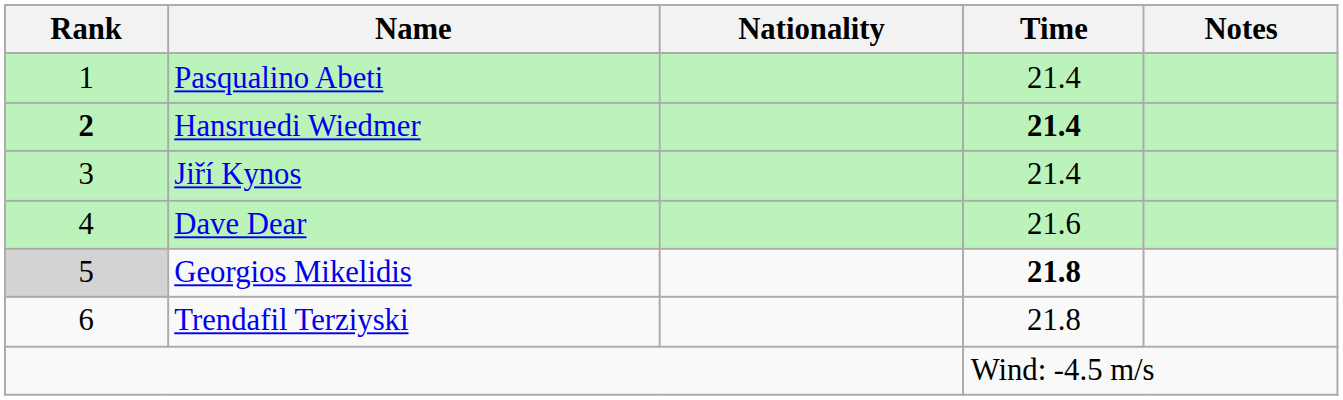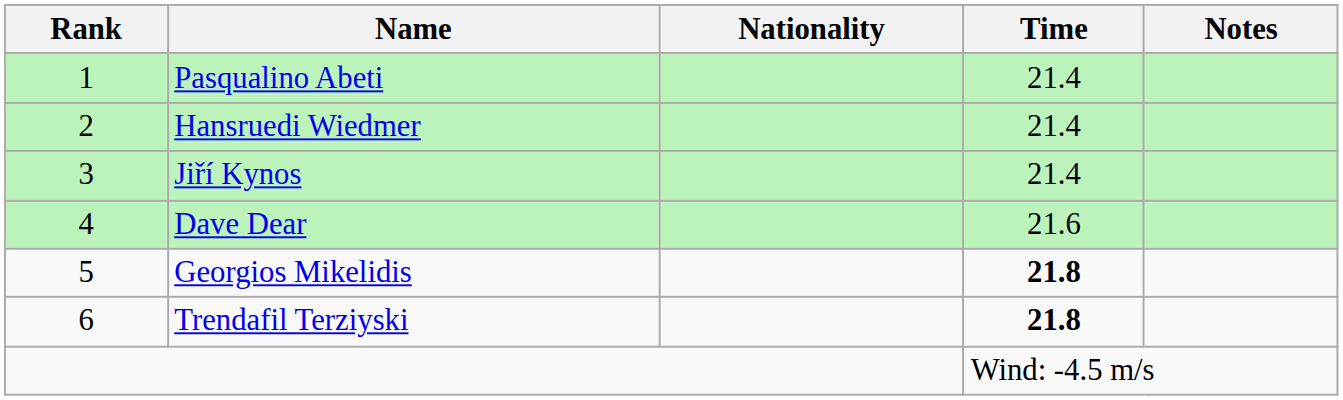Hansruedi Wiedmer | Rank: bold -> normal
Hansruedi Wiedmer | Time: bold -> normal
Georgios Mikelidis | Rank: lightgrey background -> no background
Trendafil Terziyski | Time: normal -> bold
